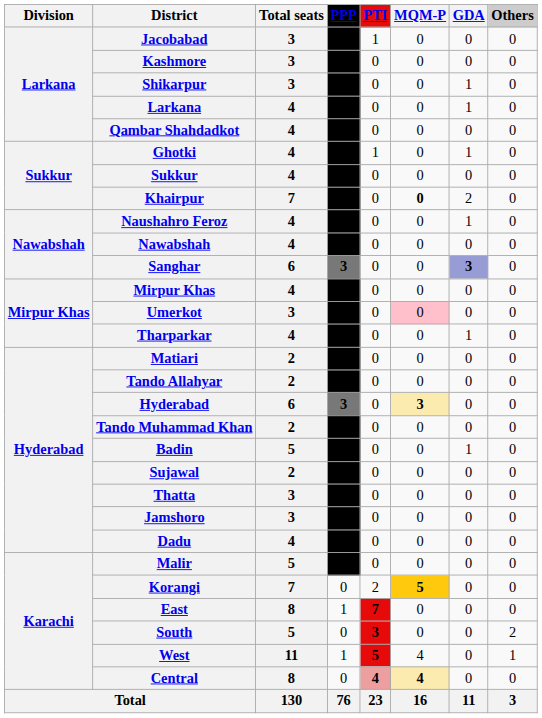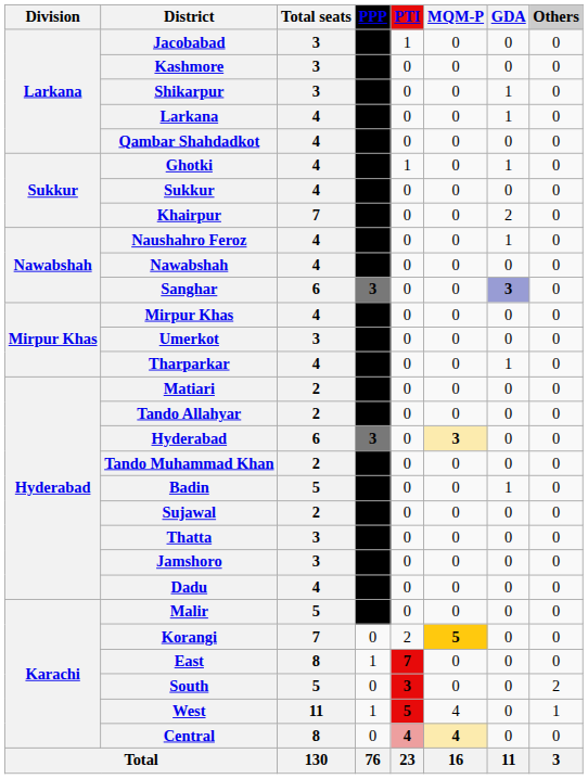Khairpur | column 6: bold -> normal
Umerkot | column 6: pink background -> no background
